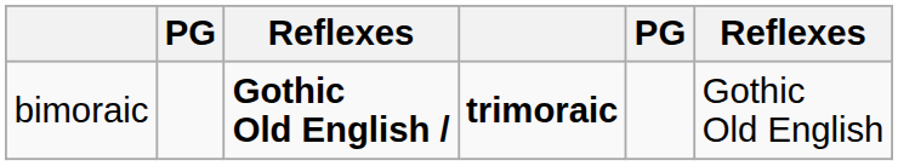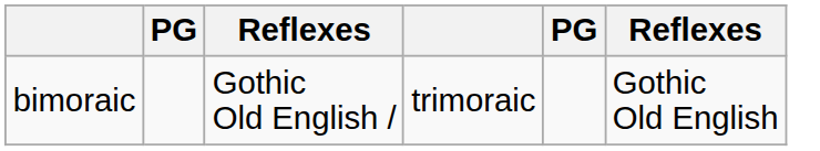bimoraic | column 3: bold -> normal
bimoraic | column 4: bold -> normal
